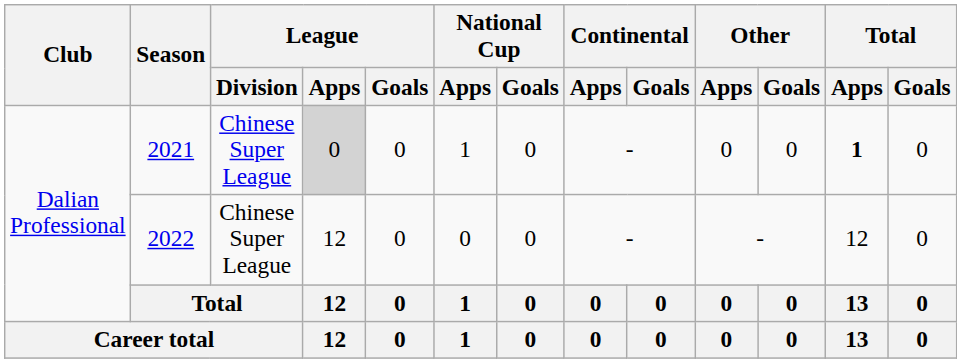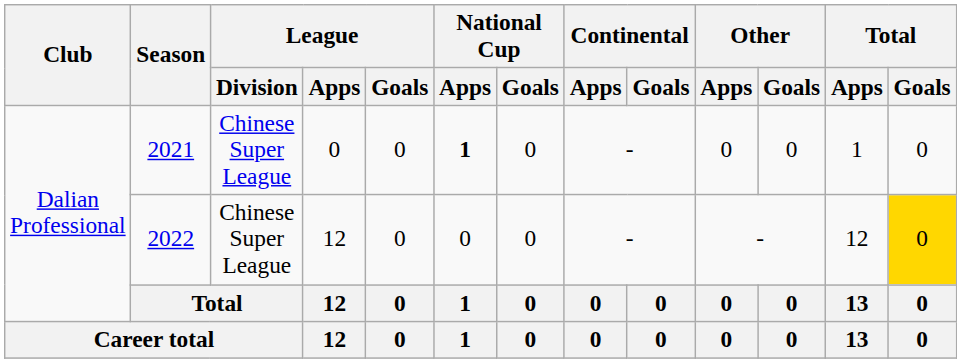2021 | League / Apps: lightgrey background -> no background
2021 | National Cup / Apps: normal -> bold
2021 | Total / Apps: bold -> normal
2022 | Total / Goals: no background -> gold background
